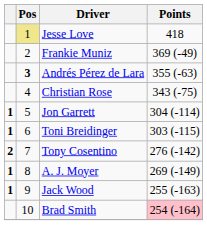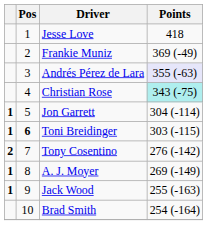Jesse Love | Pos: khaki background -> no background
Andrés Pérez de Lara | Pos: bold -> normal
Andrés Pérez de Lara | Points: no background -> lavender background
Christian Rose | Points: no background -> paleturquoise background
Toni Breidinger | Pos: normal -> bold
Brad Smith | Points: pink background -> no background
